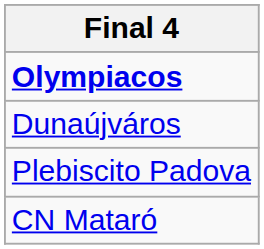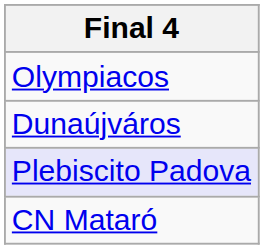Olympiacos | column 1: bold -> normal
Plebiscito Padova | column 1: no background -> lavender background
